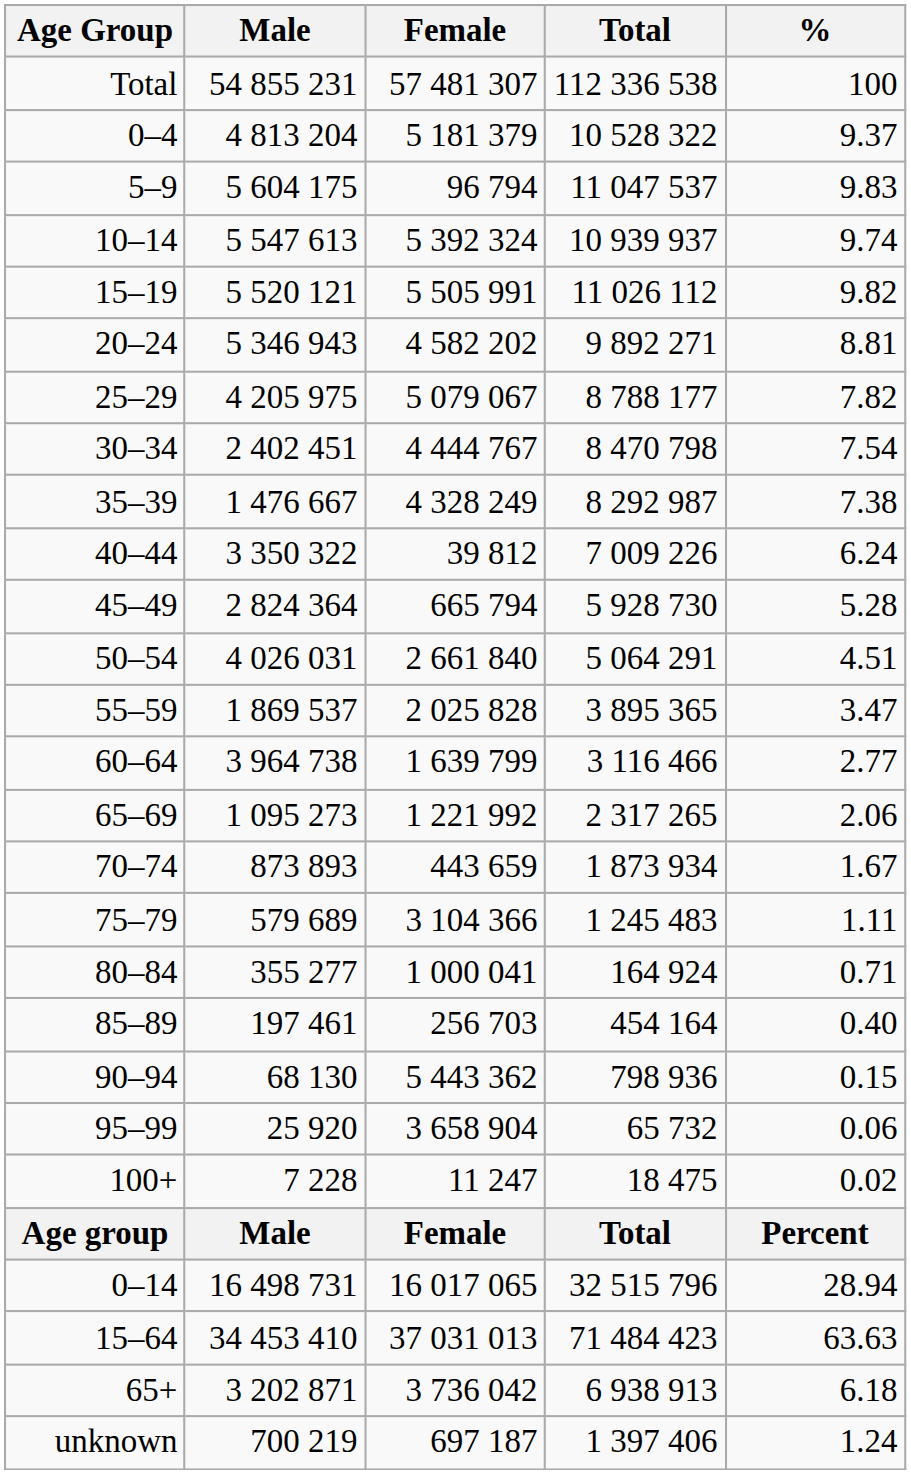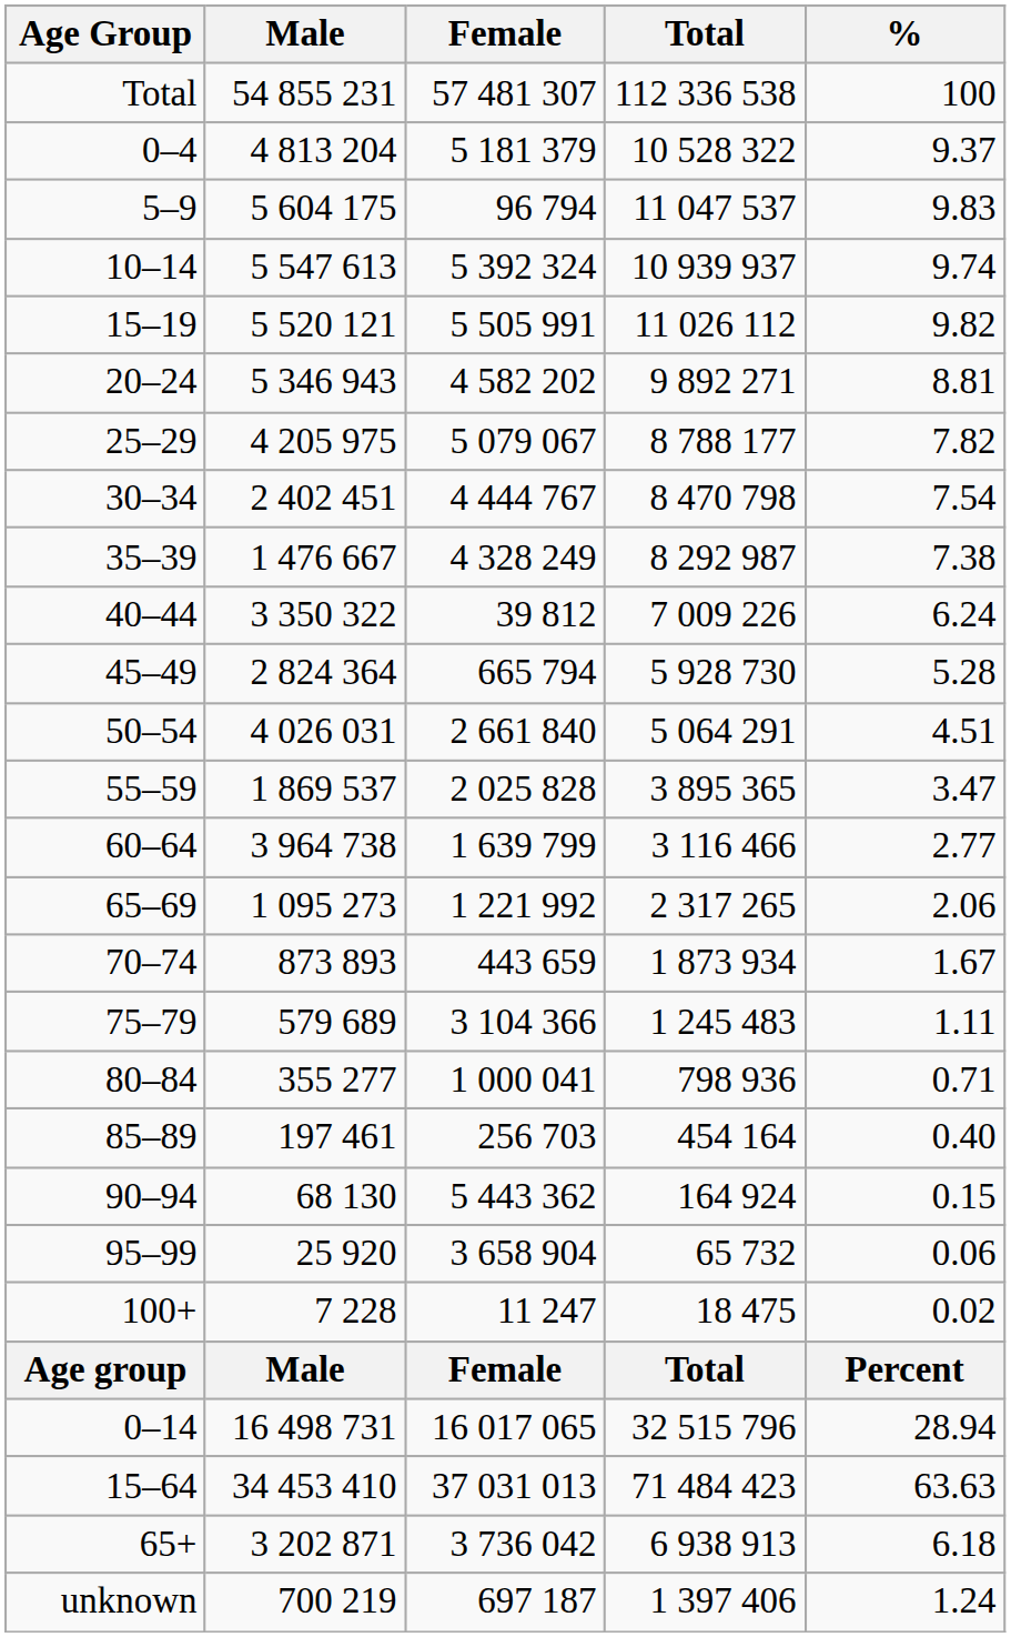80–84 | Total: 164 924 -> 798 936
90–94 | Total: 798 936 -> 164 924
